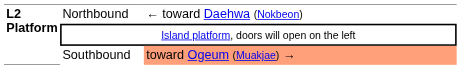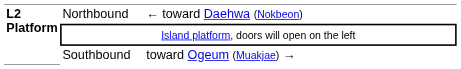Southbound | column 3: lightsalmon background -> no background
